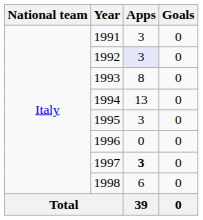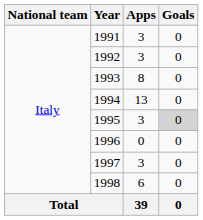1992 | Apps: lavender background -> no background
1995 | Goals: no background -> lightgrey background
1997 | Apps: bold -> normal
